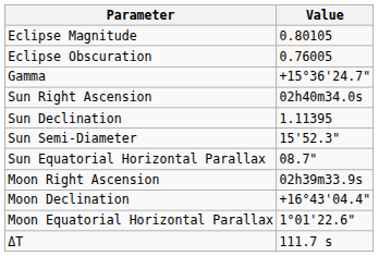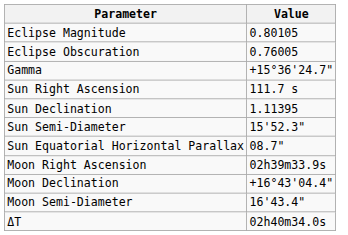Sun Right Ascension | Value: 02h40m34.0s -> 111.7 s
+ row: Moon Semi-Diameter | 16'43.4"
- row: Moon Equatorial Horizontal Parallax | 1°01'22.6"
ΔT | Value: 111.7 s -> 02h40m34.0s
